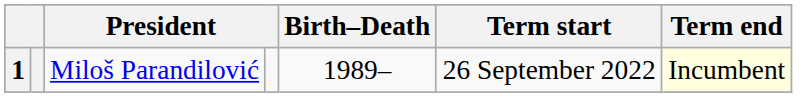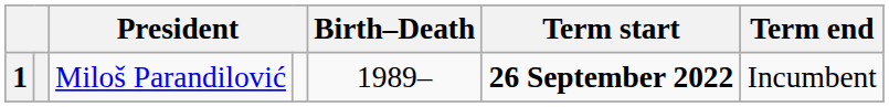1 | Term start: normal -> bold
1 | Term end: lightyellow background -> no background
